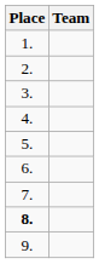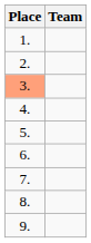3. | Place: no background -> lightsalmon background
8. | Place: bold -> normal
